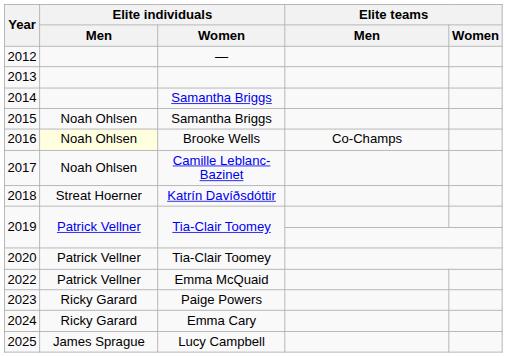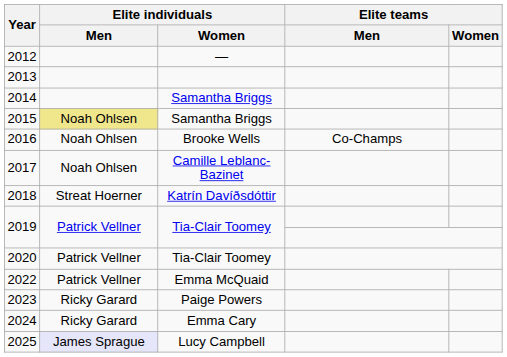2015 | Elite individuals / Men: no background -> khaki background
2016 | Elite individuals / Men: lightyellow background -> no background
2025 | Elite individuals / Men: no background -> lavender background
